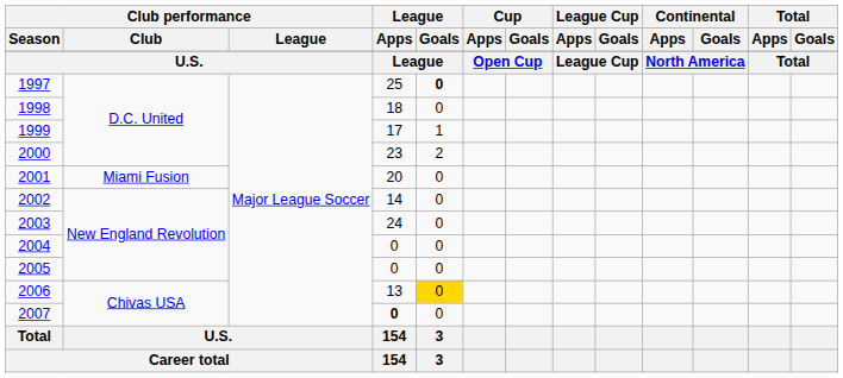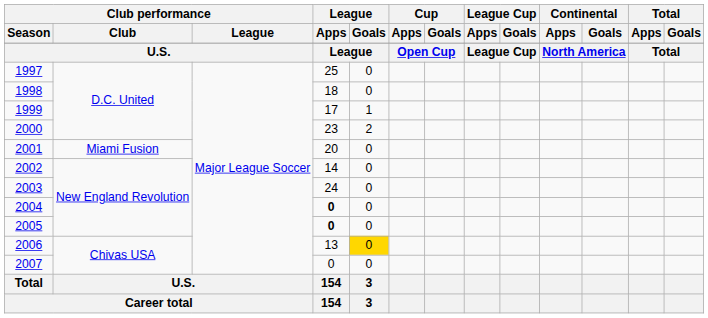1997 | League / Goals: bold -> normal
2004 | League / Apps: normal -> bold
2005 | League / Apps: normal -> bold
2007 | League / Apps: bold -> normal
